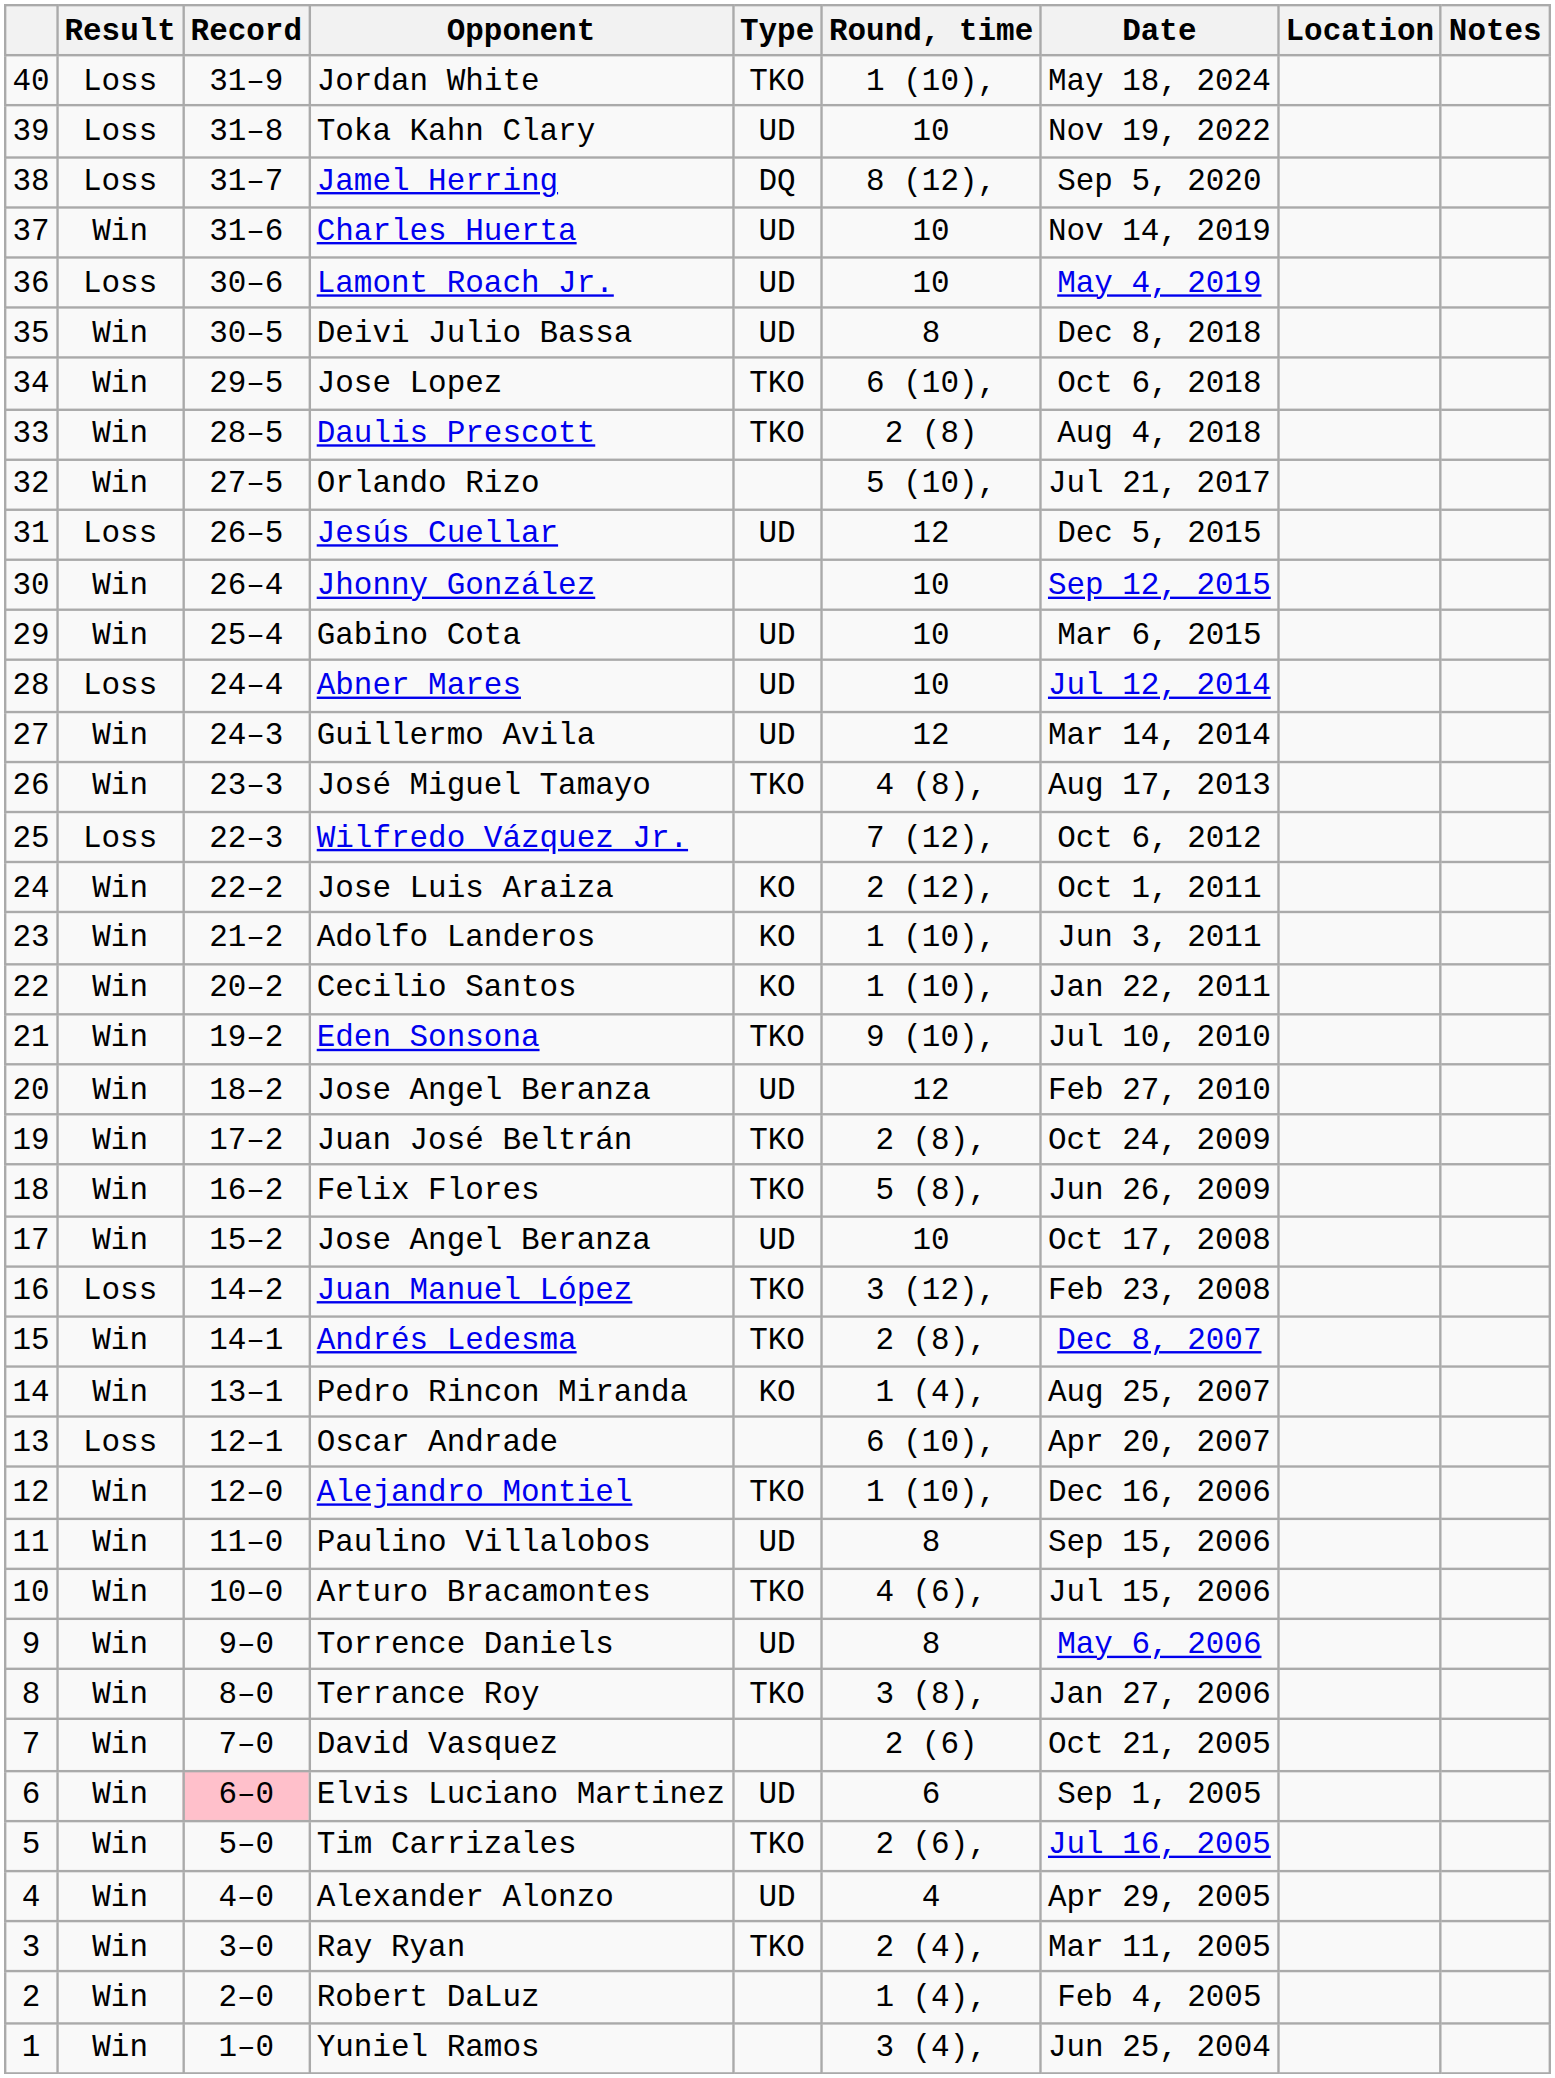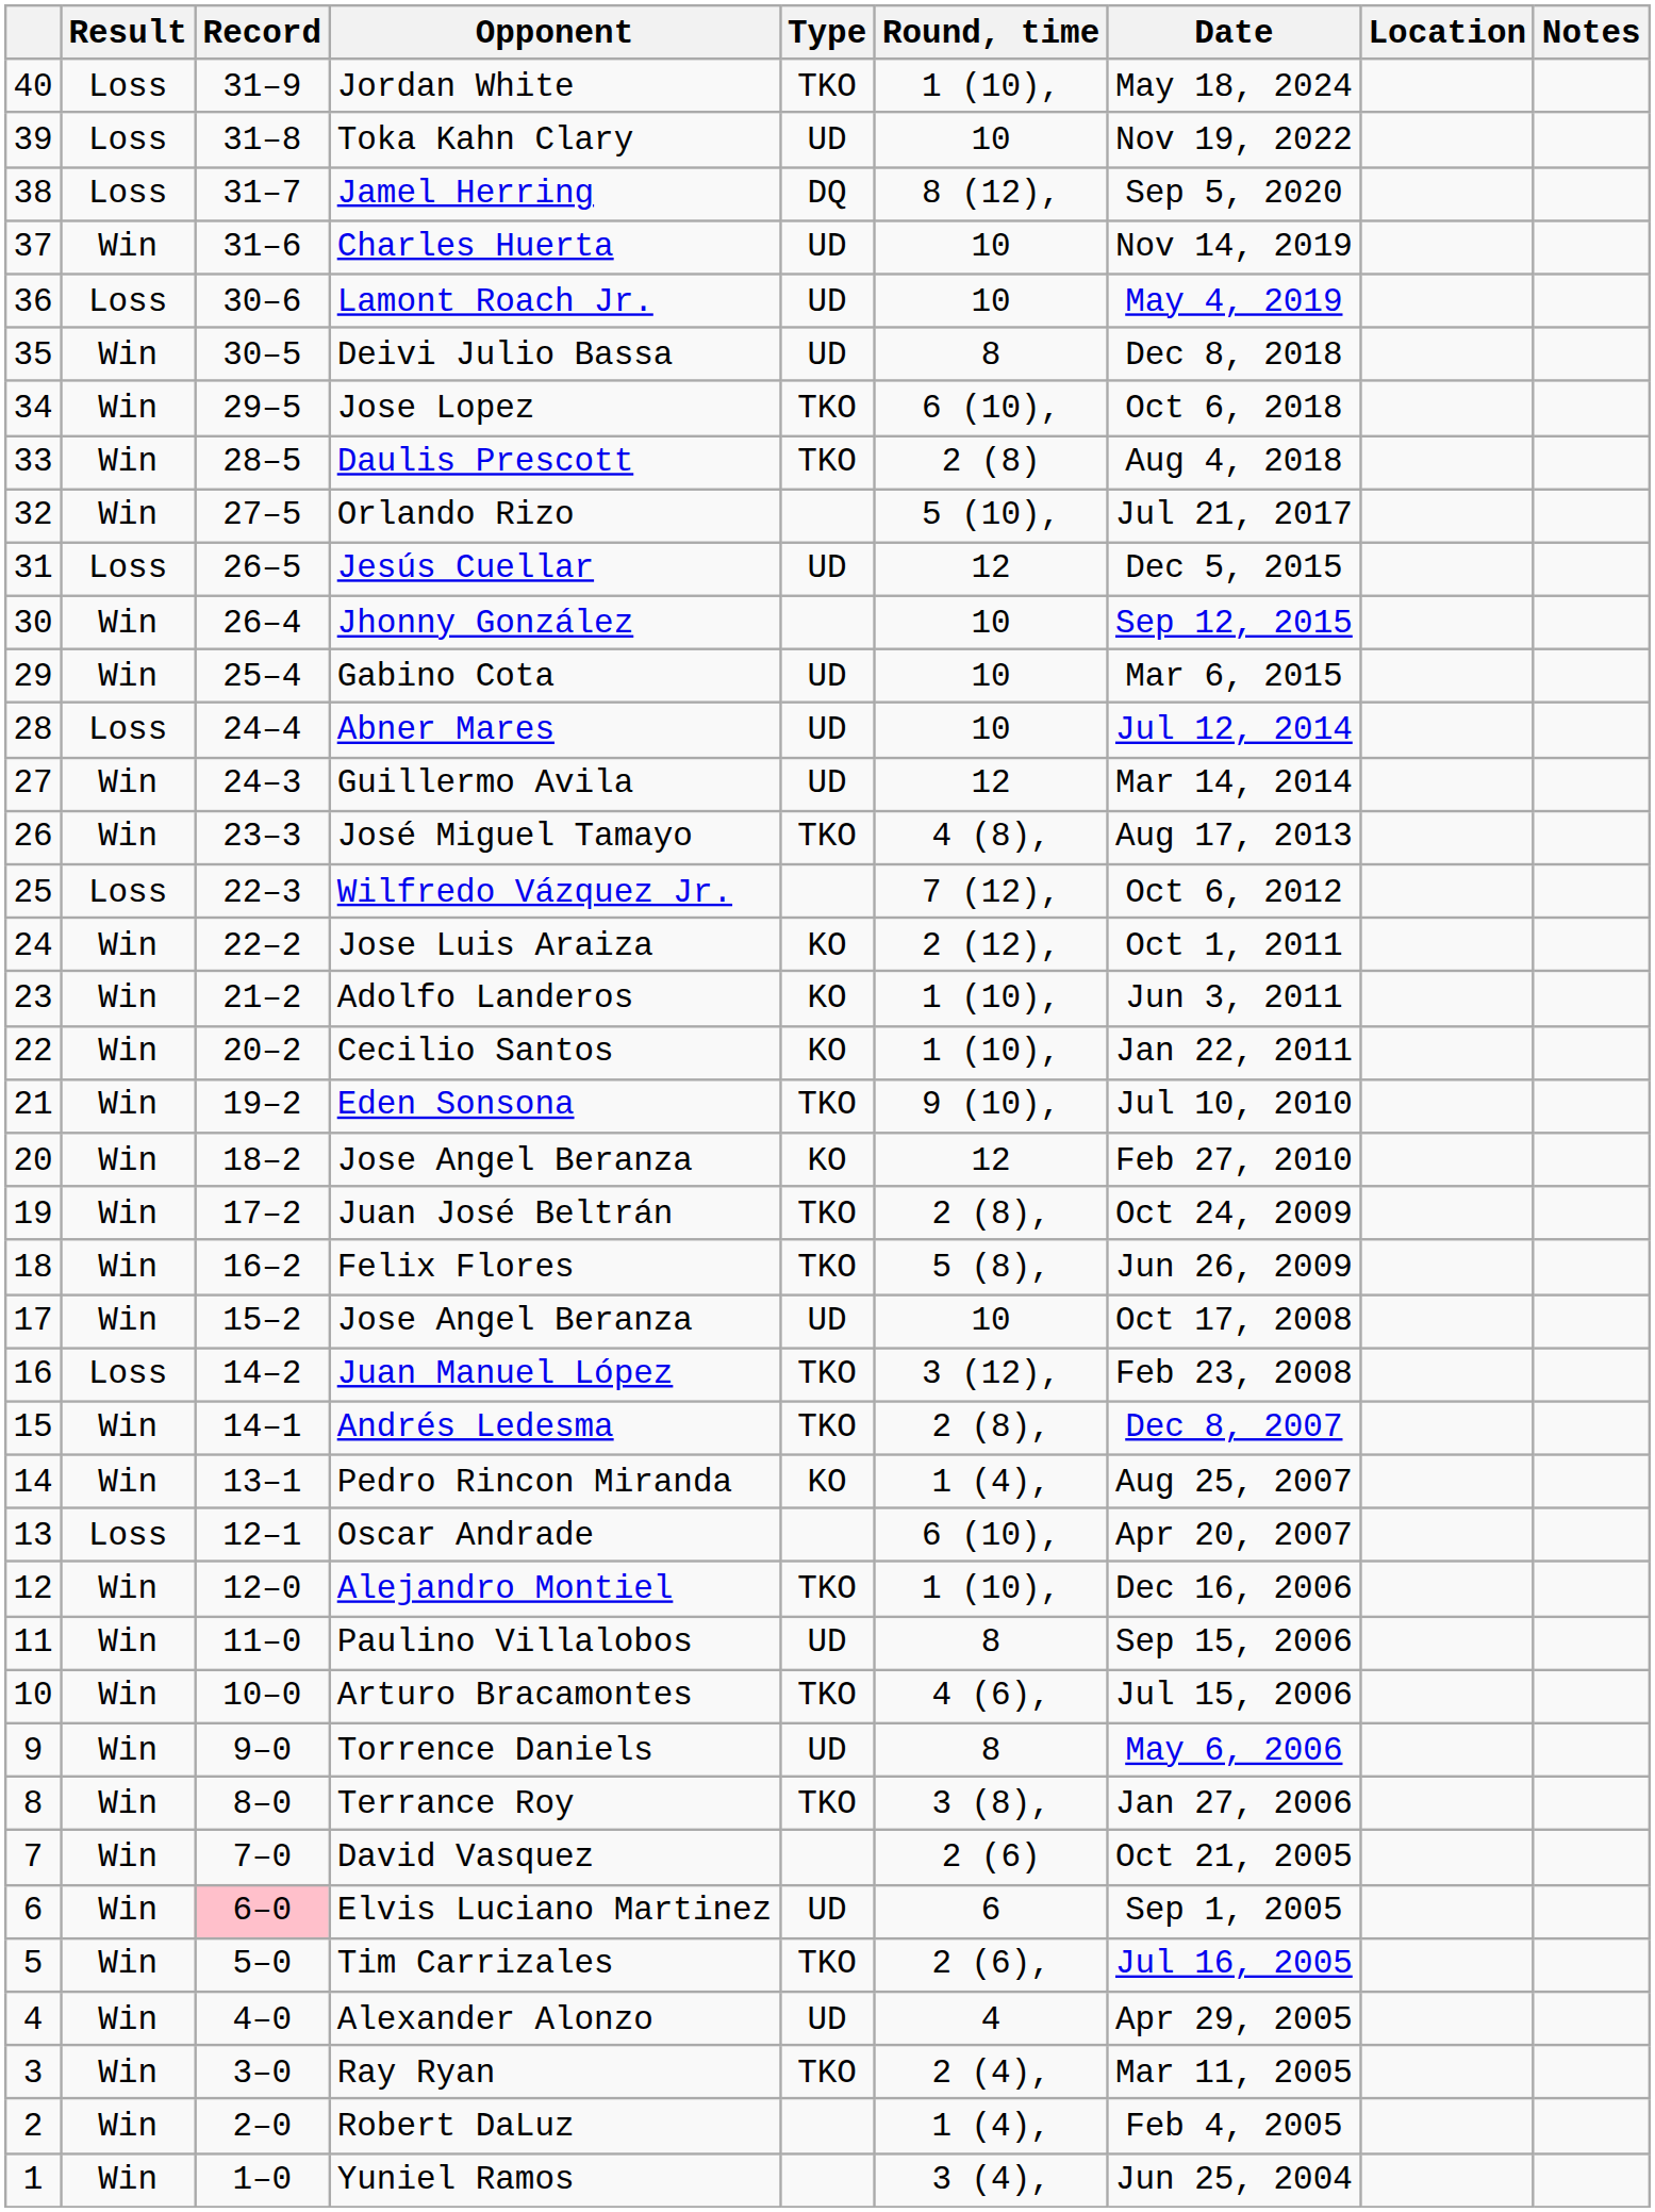20 / Jose Angel Beranza | Type: UD -> KO
